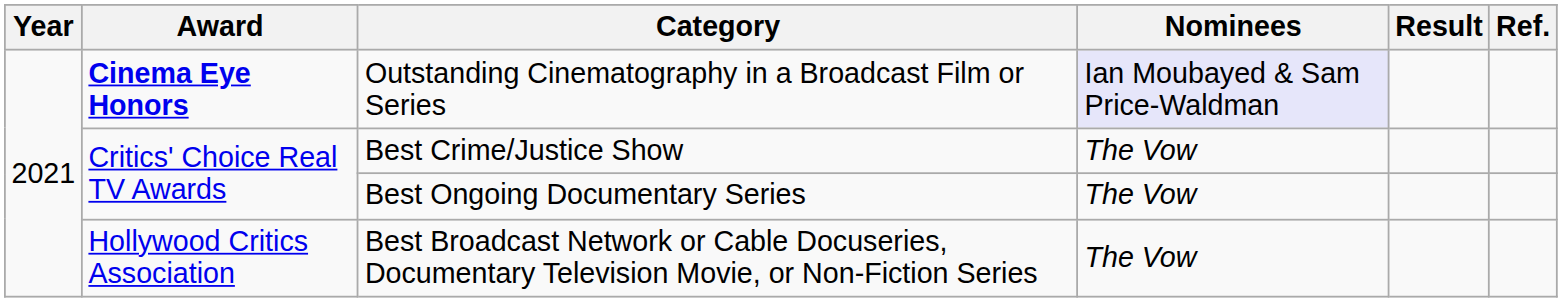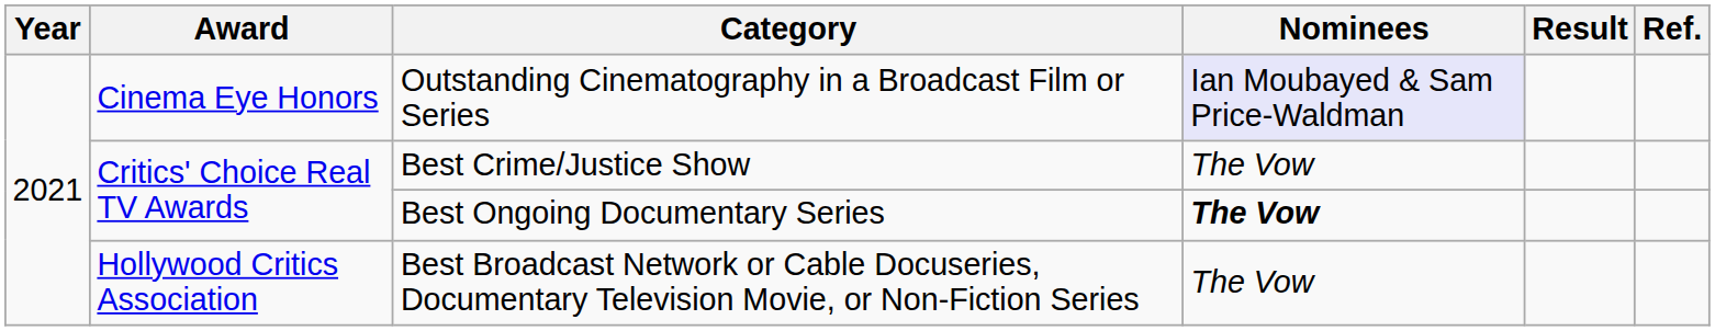Outstanding Cinematography in a Broadcast Film or Series | Award: bold -> normal
Best Ongoing Documentary Series | Nominees: normal -> bold
